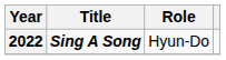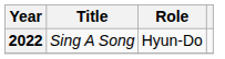2022 | Title: bold -> normal
